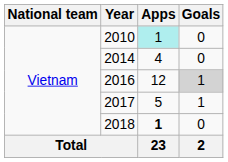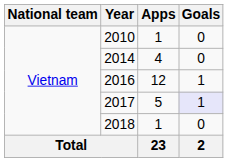2010 | Apps: paleturquoise background -> no background
2016 | Goals: lightgrey background -> no background
2017 | Goals: no background -> lavender background
2018 | Apps: bold -> normal
